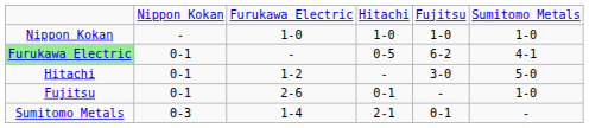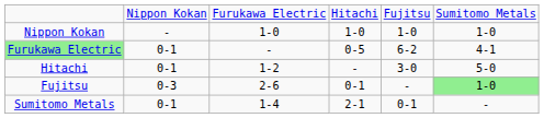row 5 | column 2: 0-1 -> 0-3
row 5 | column 6: no background -> lightgreen background
row 6 | column 2: 0-3 -> 0-1
